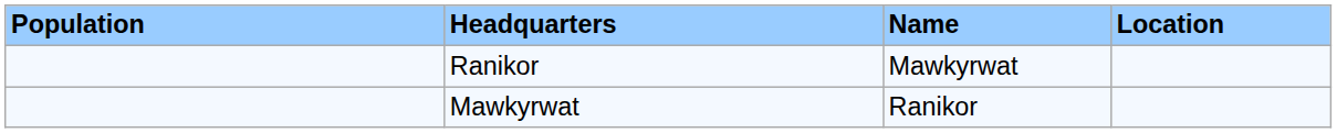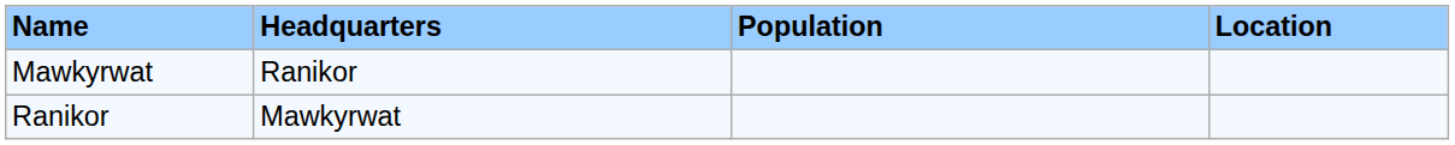columns swapped: Name <-> Population
